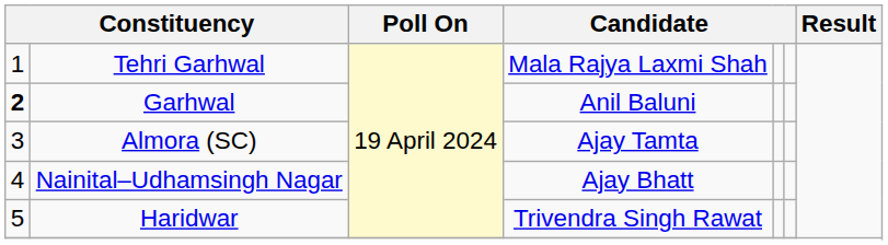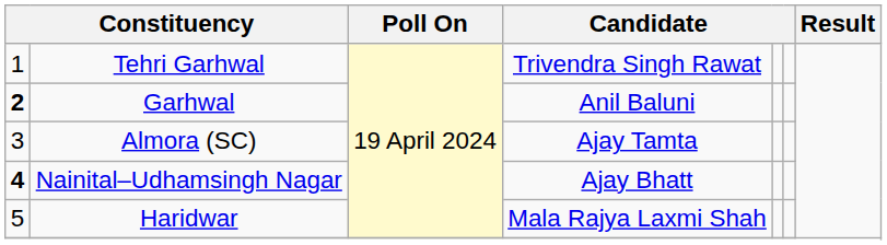Tehri Garhwal | column 4: Mala Rajya Laxmi Shah -> Trivendra Singh Rawat
Nainital–Udhamsingh Nagar | column 1: normal -> bold
Haridwar | column 4: Trivendra Singh Rawat -> Mala Rajya Laxmi Shah
